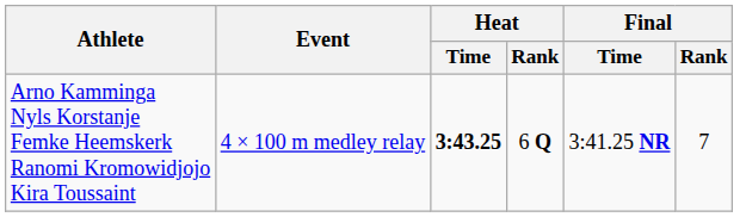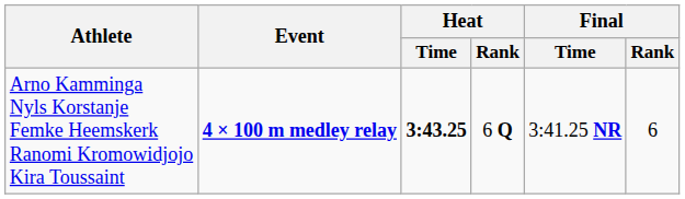row 3 | Event: normal -> bold
row 3 | Final / Rank: 7 -> 6
